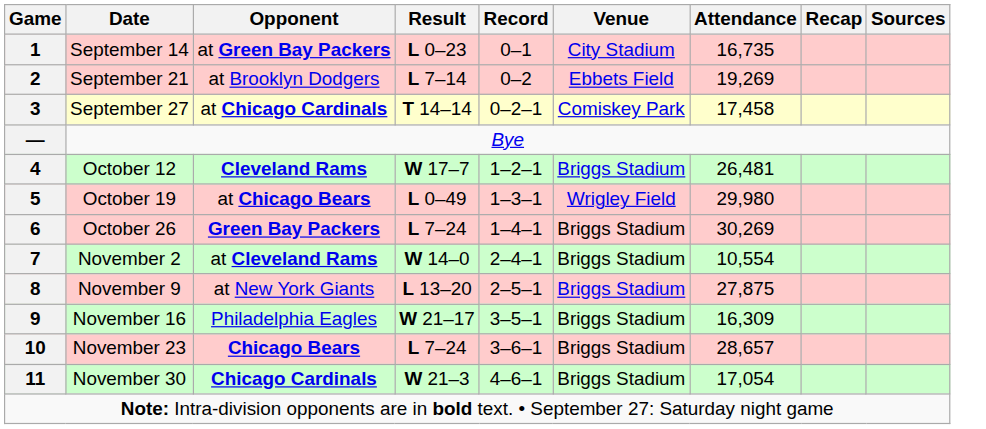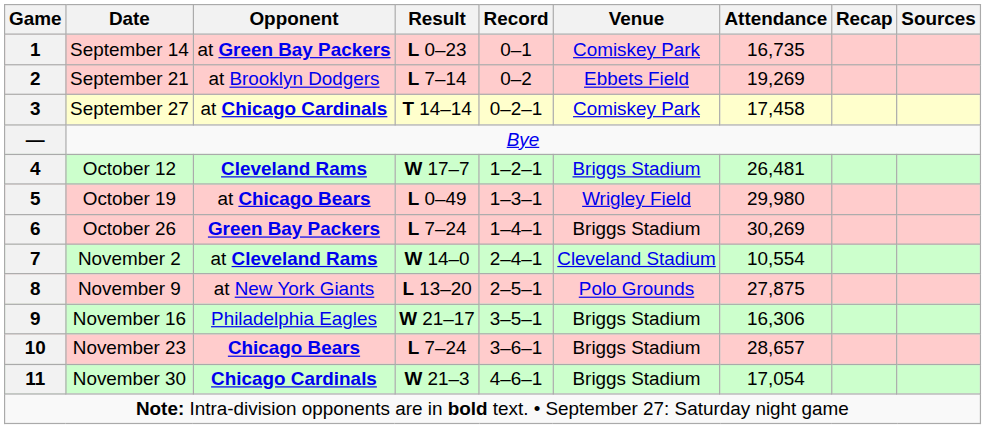1 | Venue: City Stadium -> Comiskey Park
7 | Venue: Briggs Stadium -> Cleveland Stadium
8 | Venue: Briggs Stadium -> Polo Grounds
9 | Attendance: 16,309 -> 16,306
